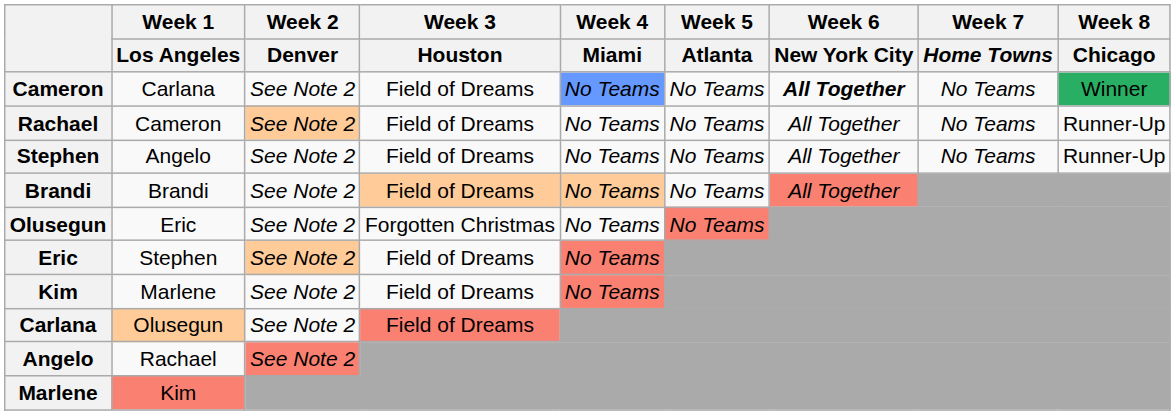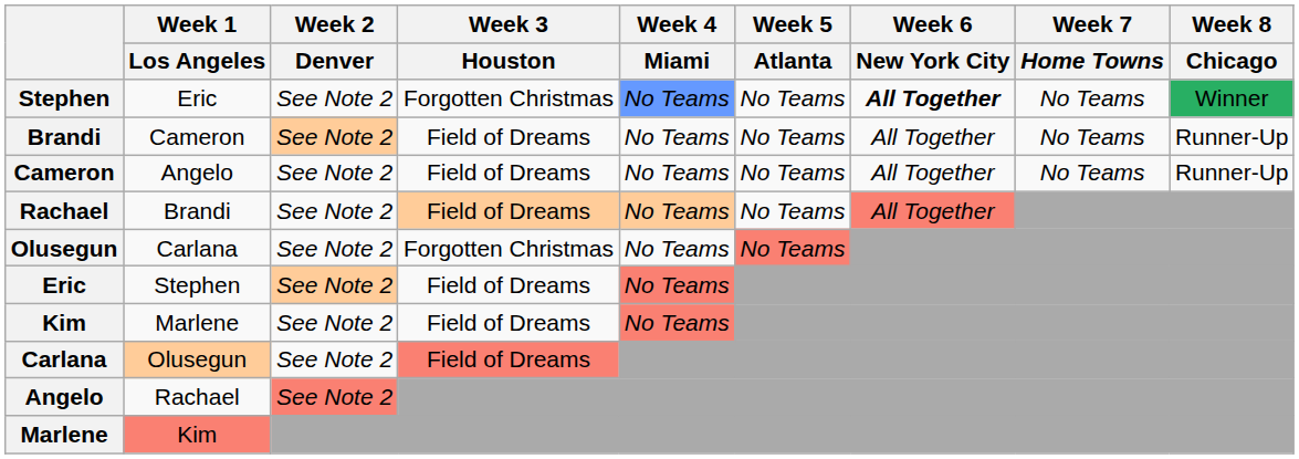row 3 | column 1: Cameron -> Stephen
row 3 | Week 1 / Los Angeles: Carlana -> Eric
row 3 | Week 3 / Houston: Field of Dreams -> Forgotten Christmas
row 4 | column 1: Rachael -> Brandi
row 5 | column 1: Stephen -> Cameron
row 6 | column 1: Brandi -> Rachael
row 7 | Week 1 / Los Angeles: Eric -> Carlana
